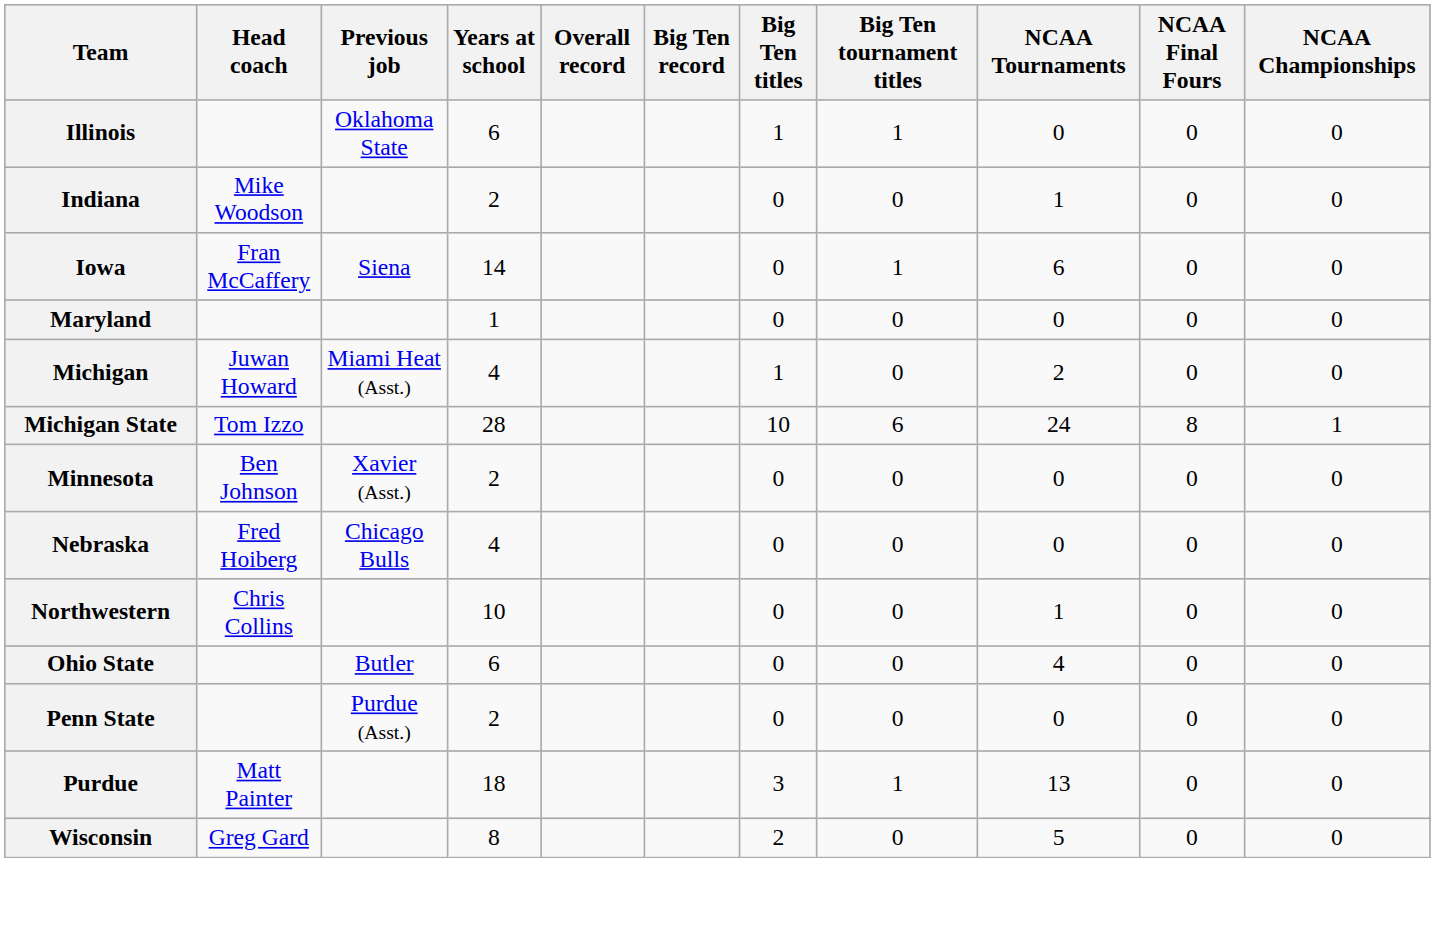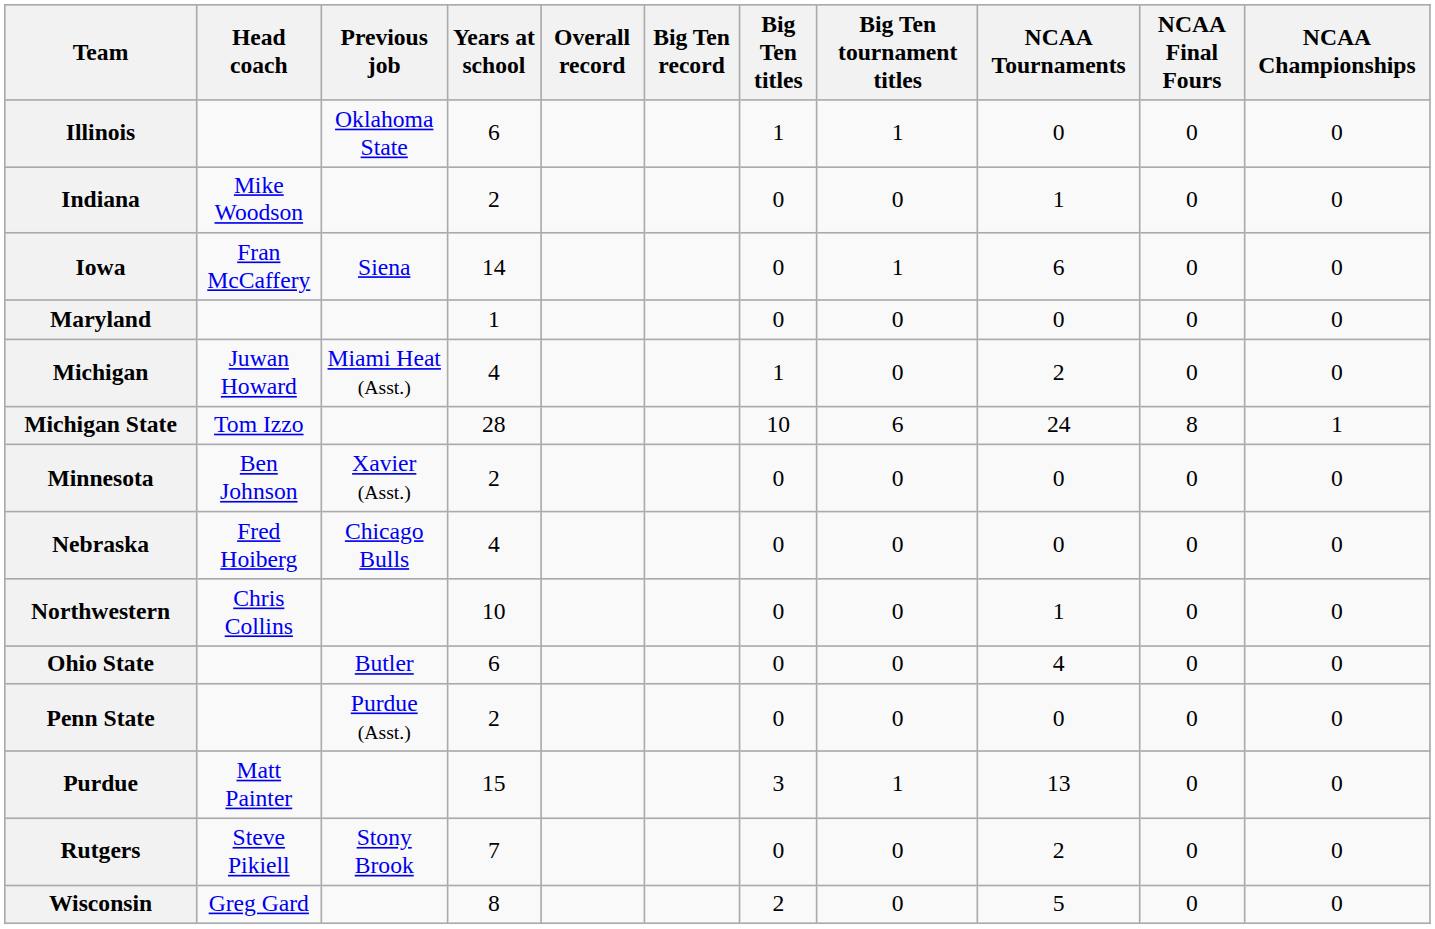Purdue | Years at school: 18 -> 15
+ row: Rutgers | Steve Pikiell | Stony Brook | 7 | 0 | 0 | 2 | 0 | 0
